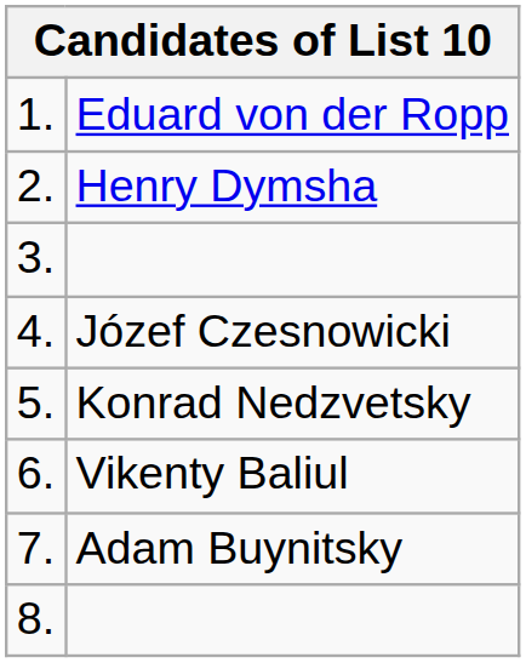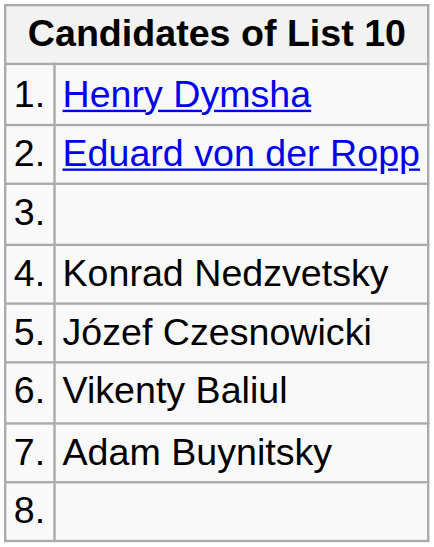1. | column 2: Eduard von der Ropp -> Henry Dymsha
2. | column 2: Henry Dymsha -> Eduard von der Ropp
4. | column 2: Józef Czesnowicki -> Konrad Nedzvetsky
5. | column 2: Konrad Nedzvetsky -> Józef Czesnowicki
